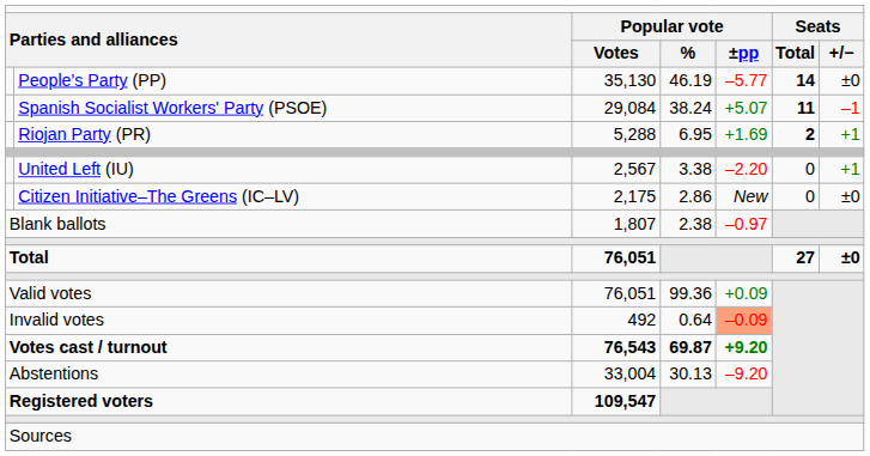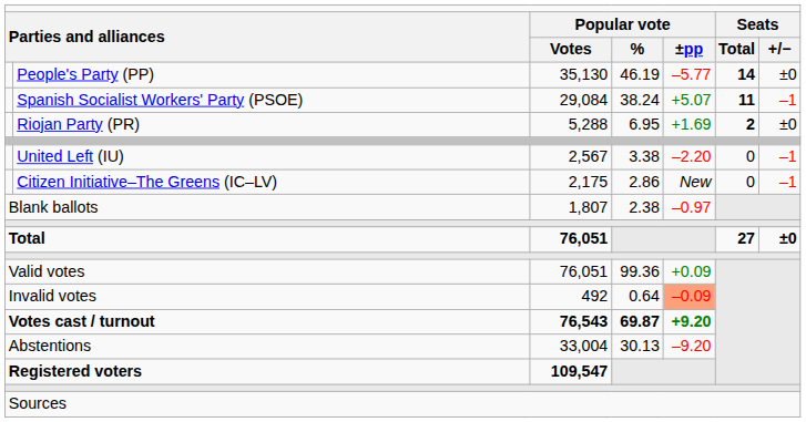Riojan Party (PR) | column 7: +1 -> ±0
United Left (IU) | column 7: +1 -> –1
Citizen Initiative–The Greens (IC–LV) | column 7: ±0 -> –1
